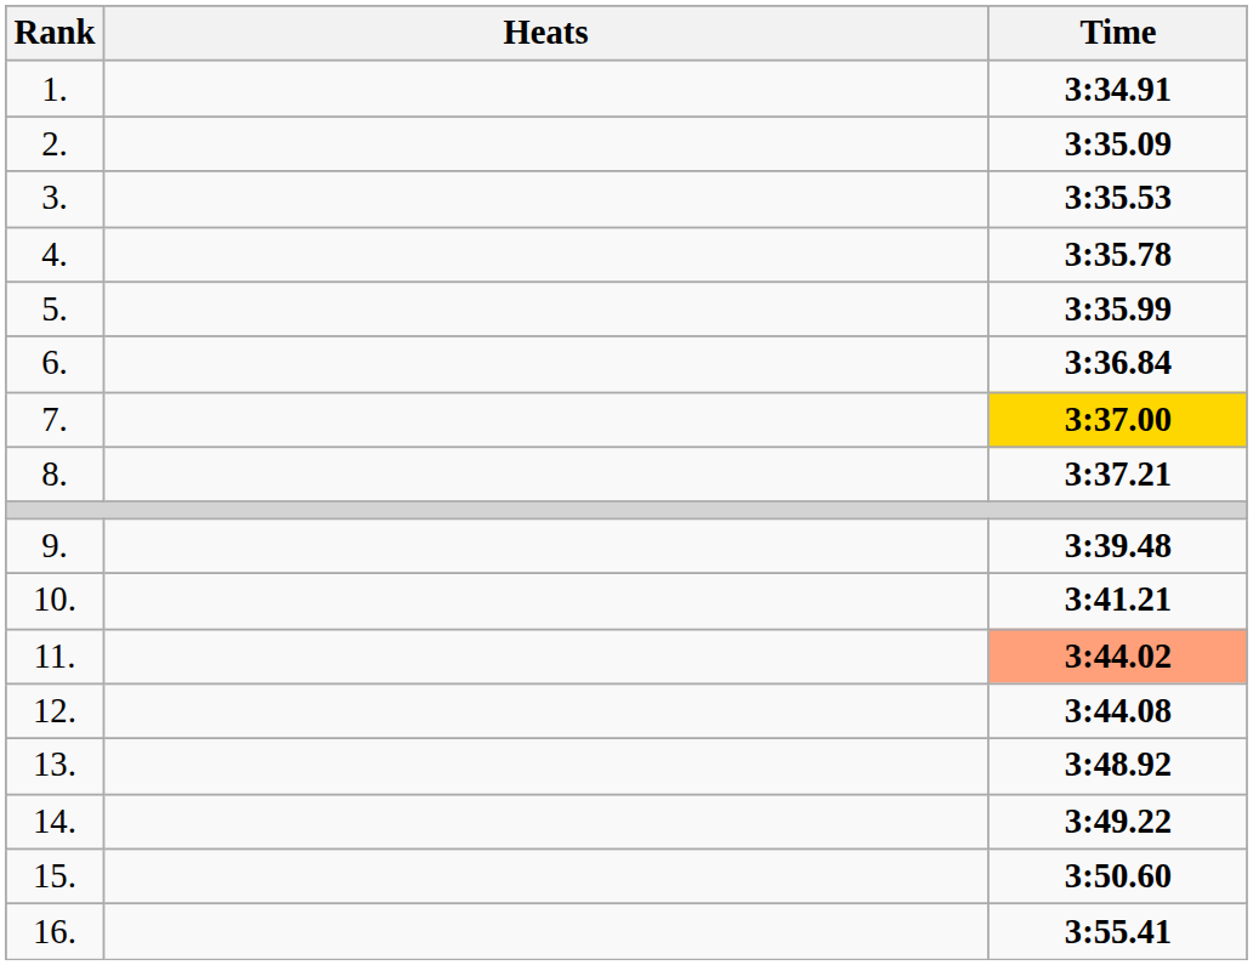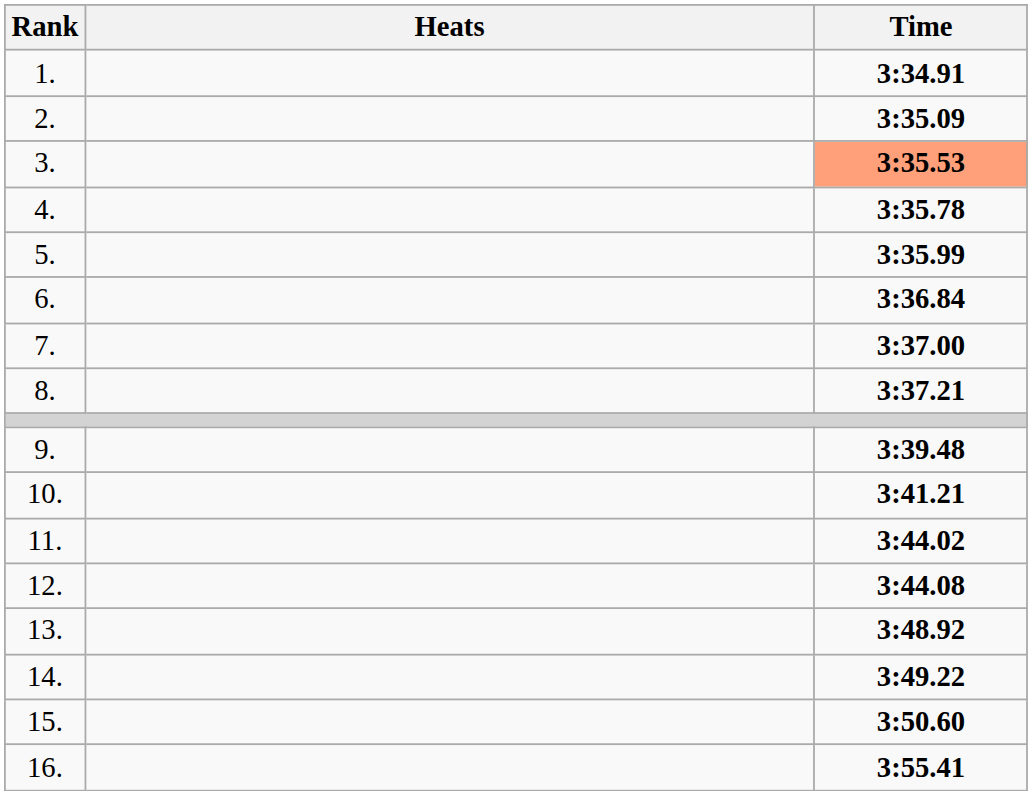3. | Time: no background -> lightsalmon background
7. | Time: gold background -> no background
11. | Time: lightsalmon background -> no background
